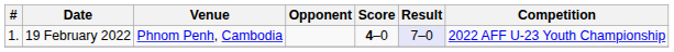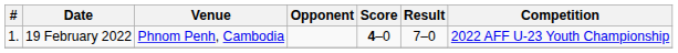19 February 2022 | Result: lavender background -> no background
